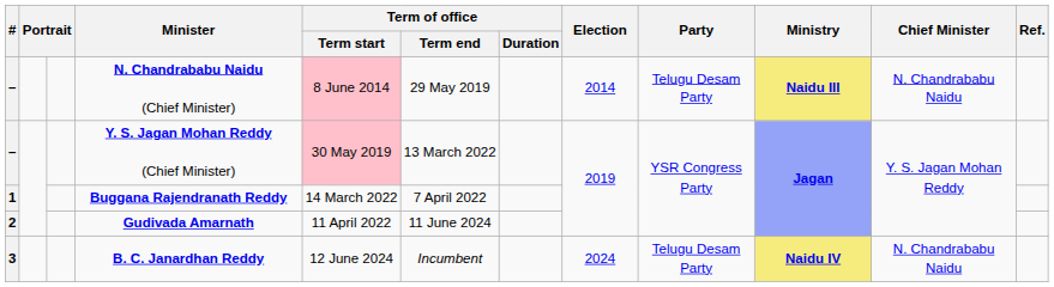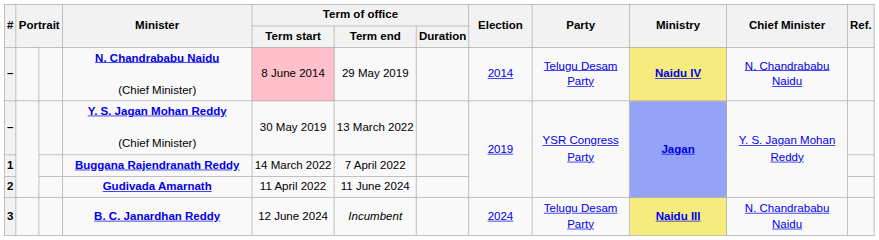N. Chandrababu Naidu (Chief Minister) | Ministry: Naidu III -> Naidu IV
Y. S. Jagan Mohan Reddy (Chief Minister) | Term of office / Term start: pink background -> no background
B. C. Janardhan Reddy | Ministry: Naidu IV -> Naidu III
